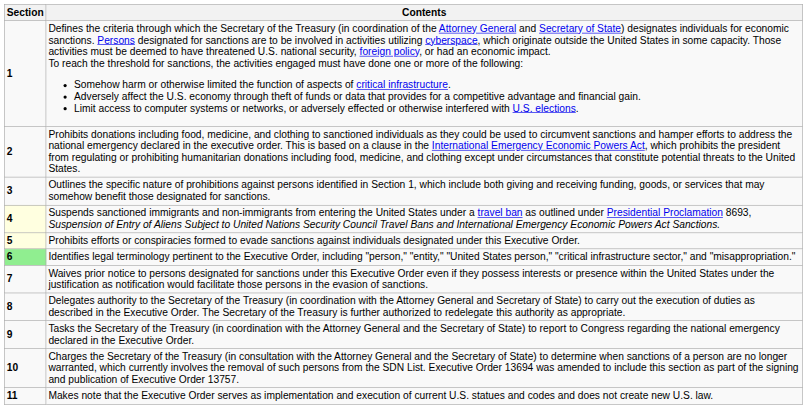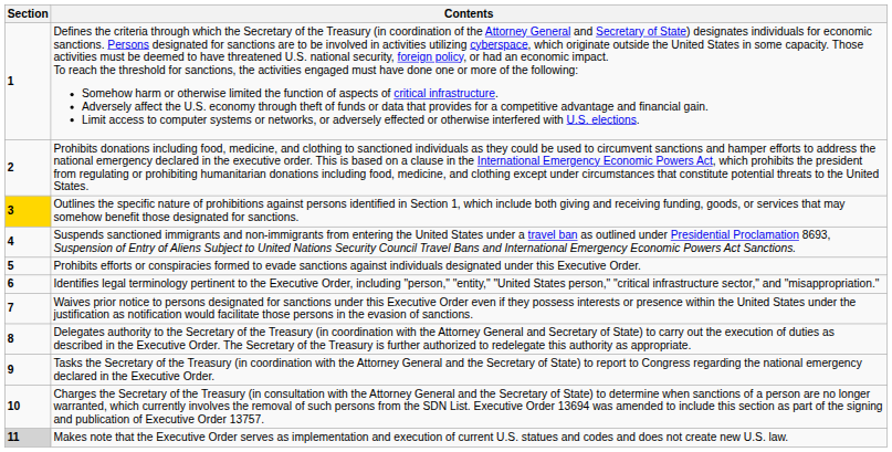row 4 | Section: no background -> gold background
row 5 | Section: lightyellow background -> no background
row 6 | Section: lightyellow background -> no background
row 7 | Section: lightgreen background -> no background
row 12 | Section: no background -> lightgrey background
